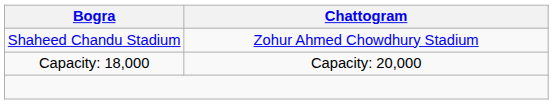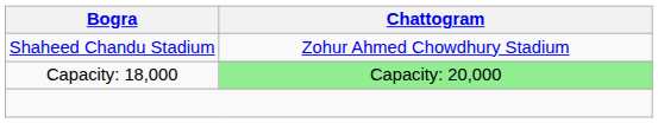Capacity: 18,000 | Chattogram: no background -> lightgreen background
